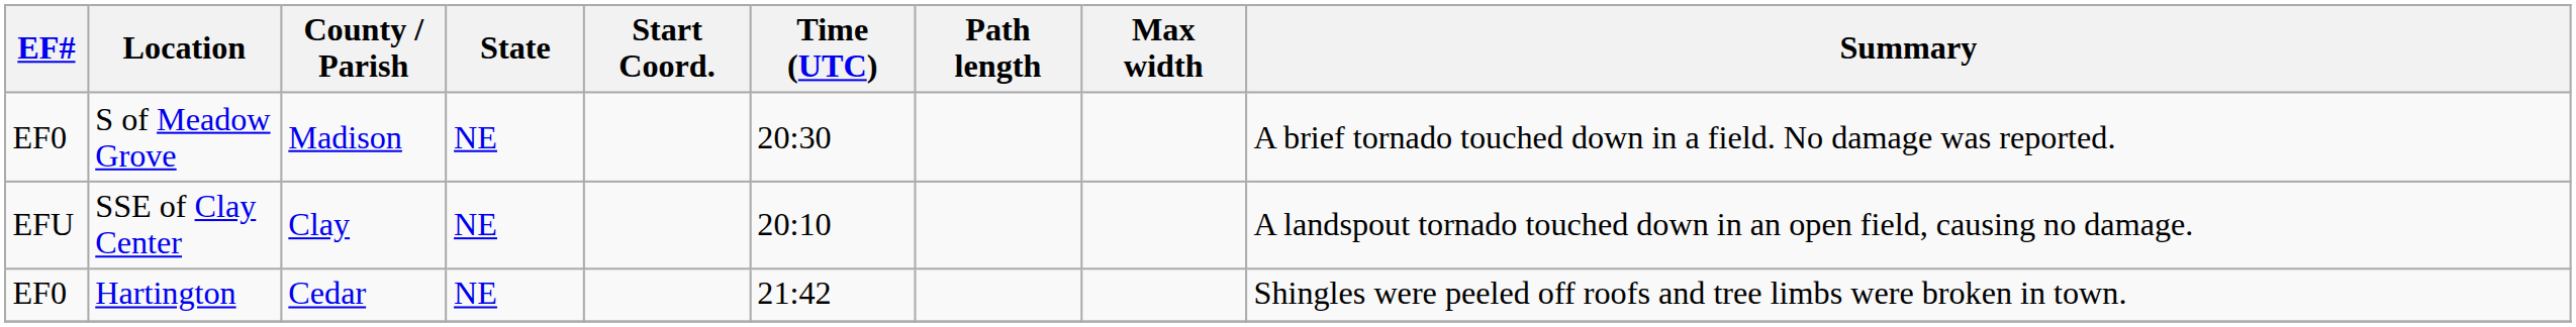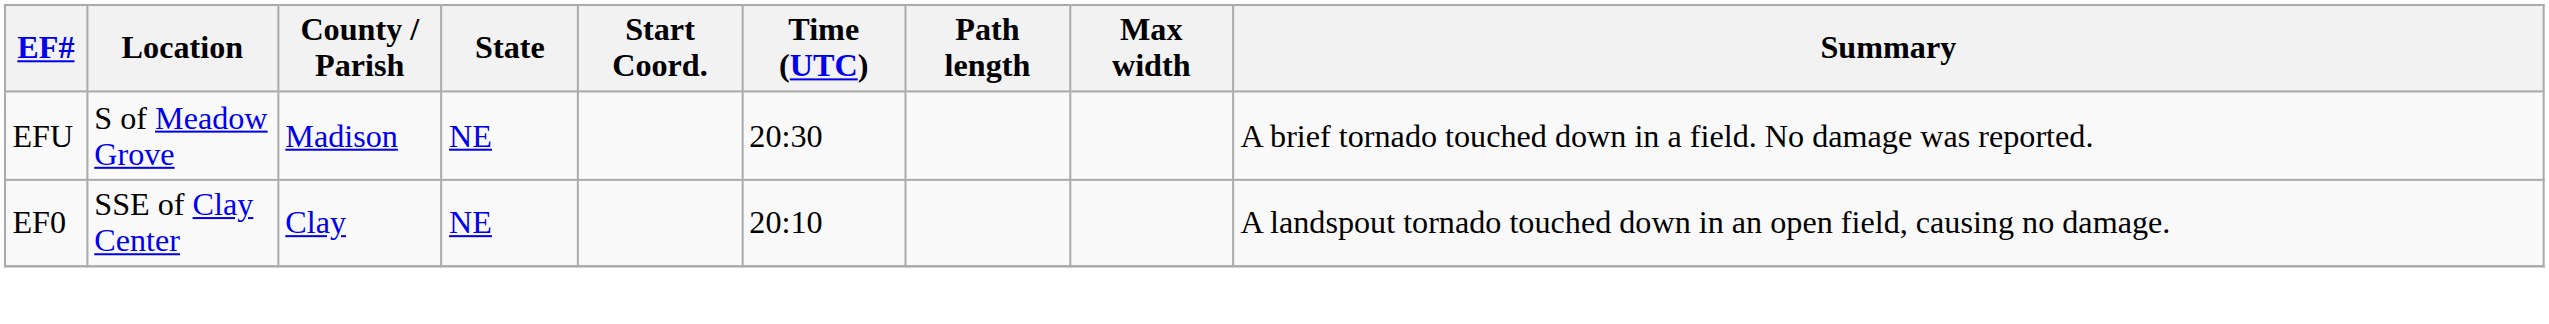S of Meadow Grove | EF#: EF0 -> EFU
SSE of Clay Center | EF#: EFU -> EF0
- row: EF0 | Hartington | Cedar | NE | 21:42 | Shingles were peeled off roofs and tree limbs were broken in town.
